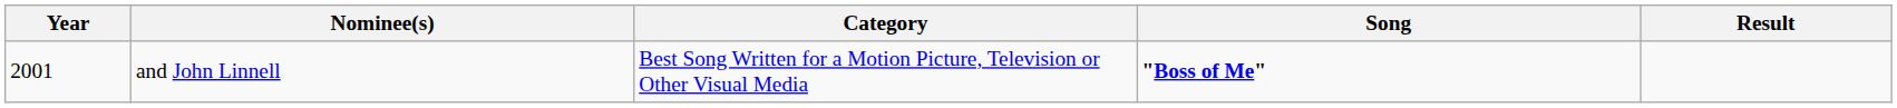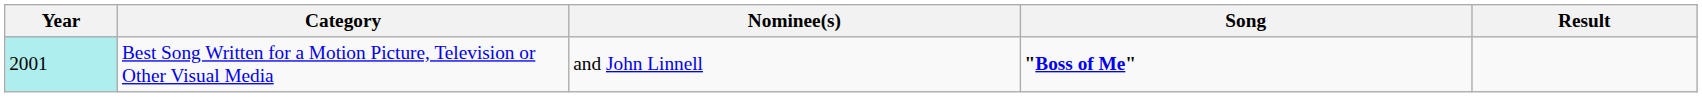columns swapped: Category <-> Nominee(s)
row 2 | Year: no background -> paleturquoise background
